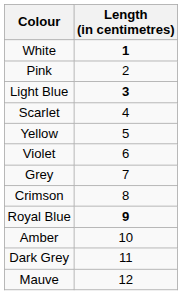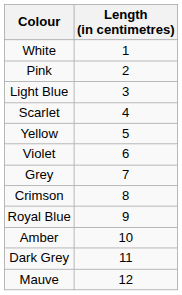White | Length (in centimetres): bold -> normal
Light Blue | Length (in centimetres): bold -> normal
Royal Blue | Length (in centimetres): bold -> normal
